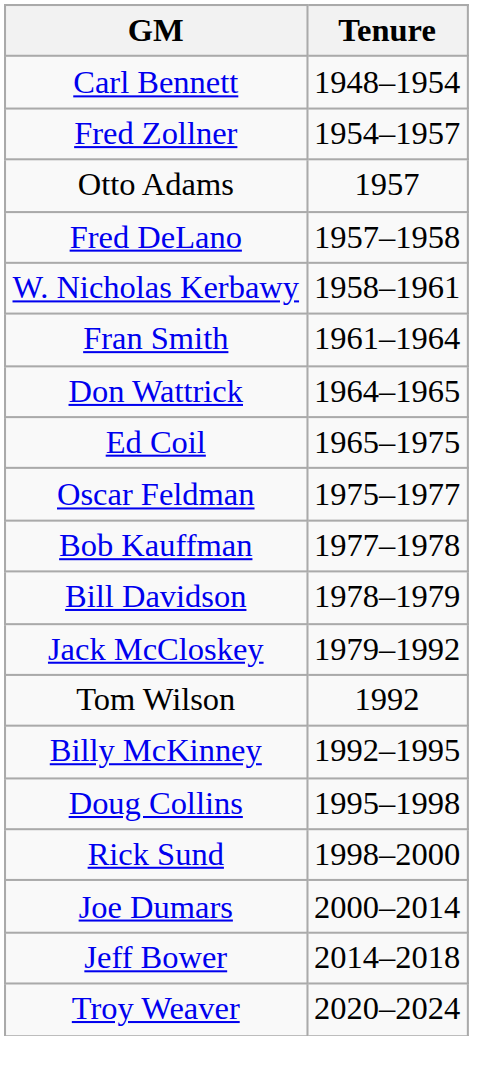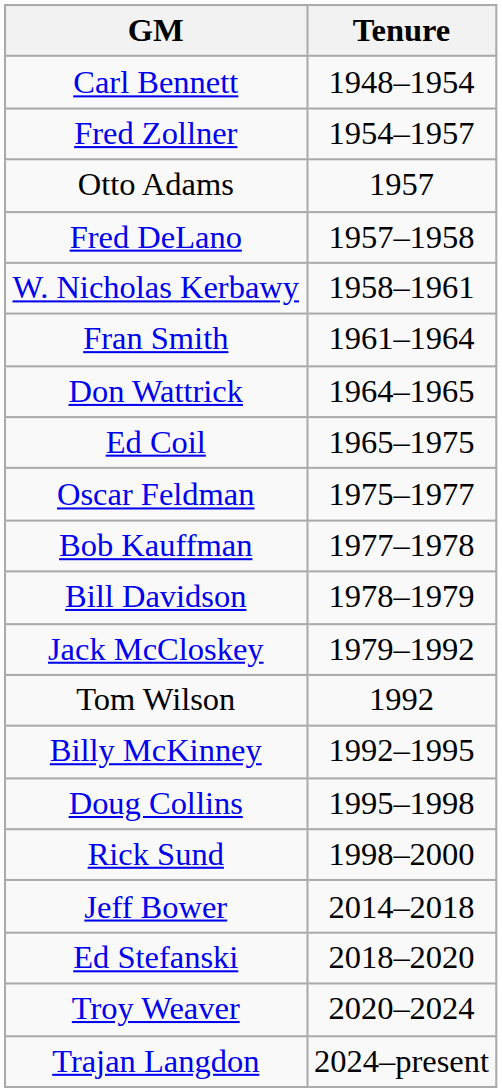- row: Joe Dumars | 2000–2014
+ row: Ed Stefanski | 2018–2020
+ row: Trajan Langdon | 2024–present
